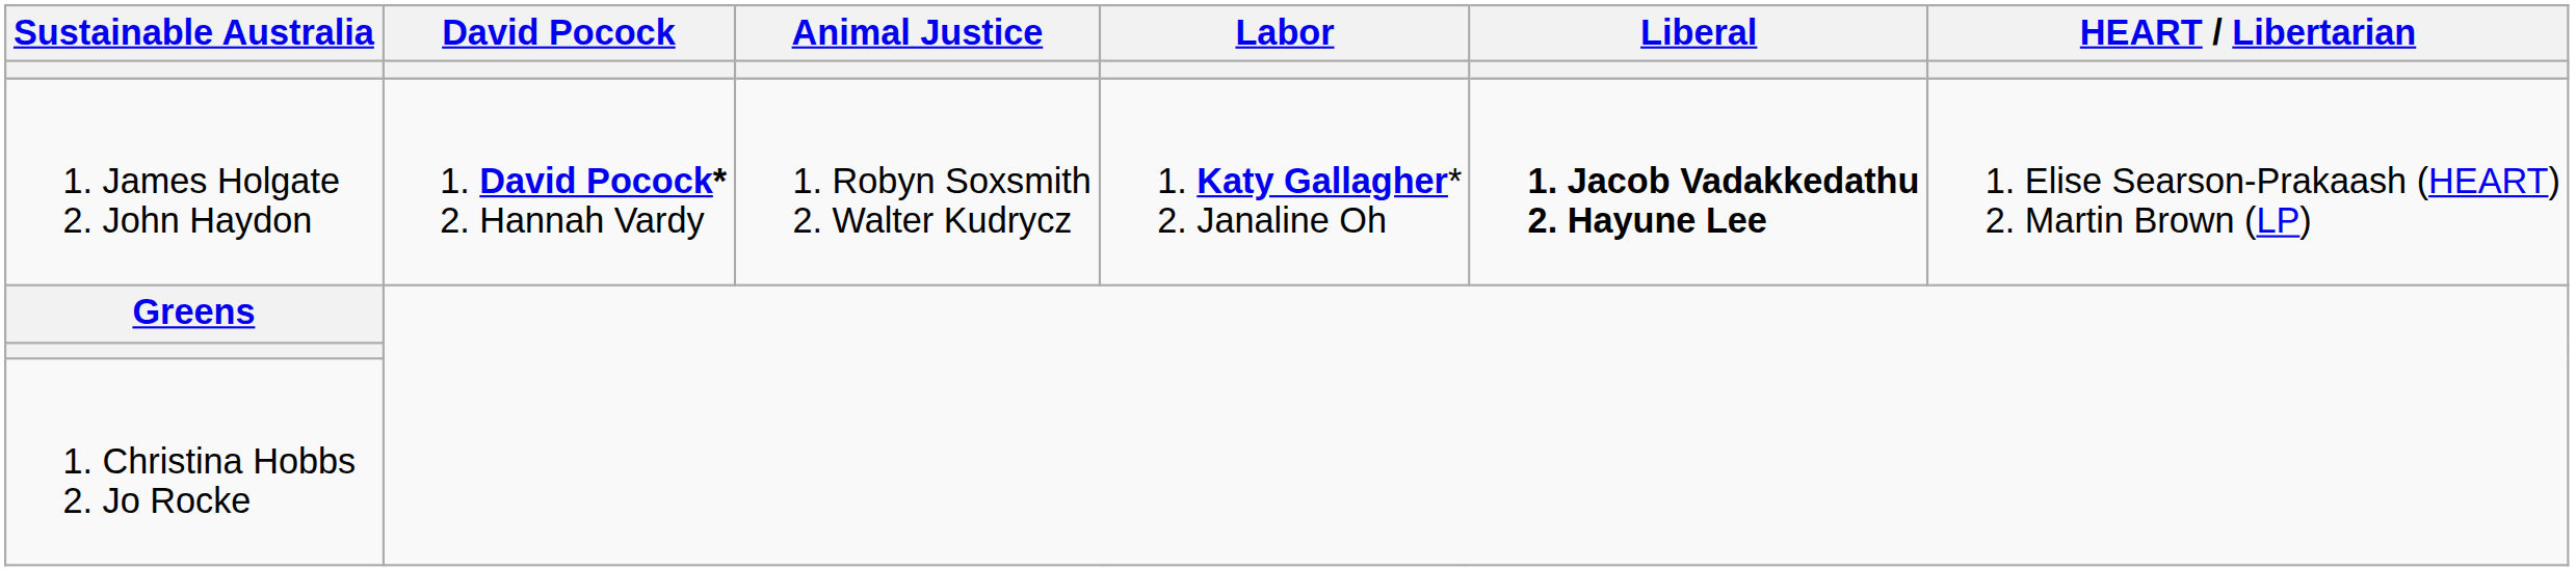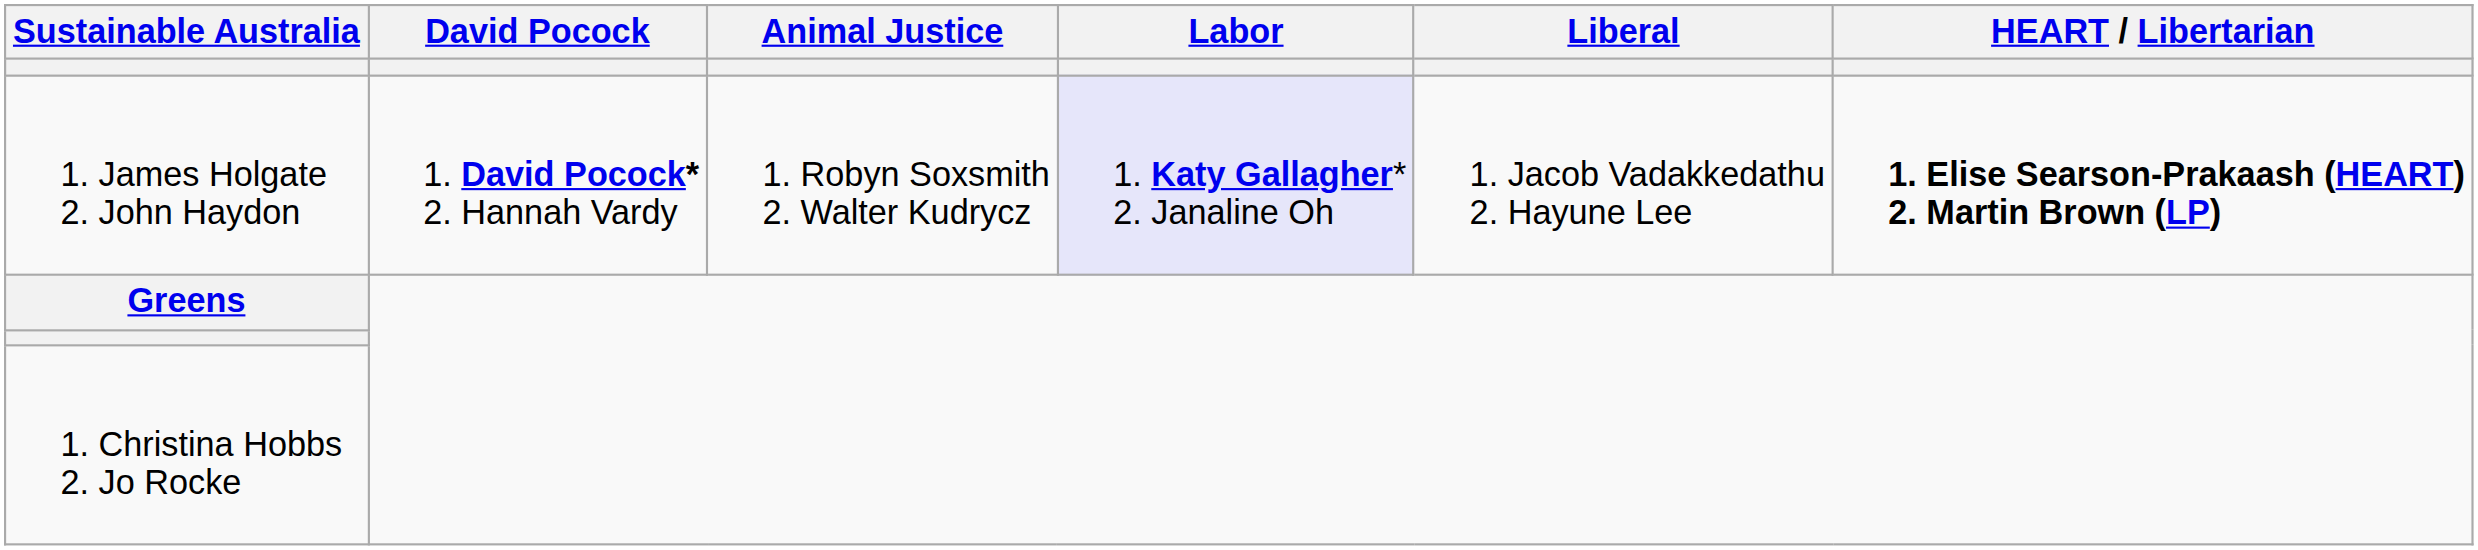James Holgate John Haydon | Labor: no background -> lavender background
James Holgate John Haydon | Liberal: bold -> normal
James Holgate John Haydon | HEART / Libertarian: normal -> bold
